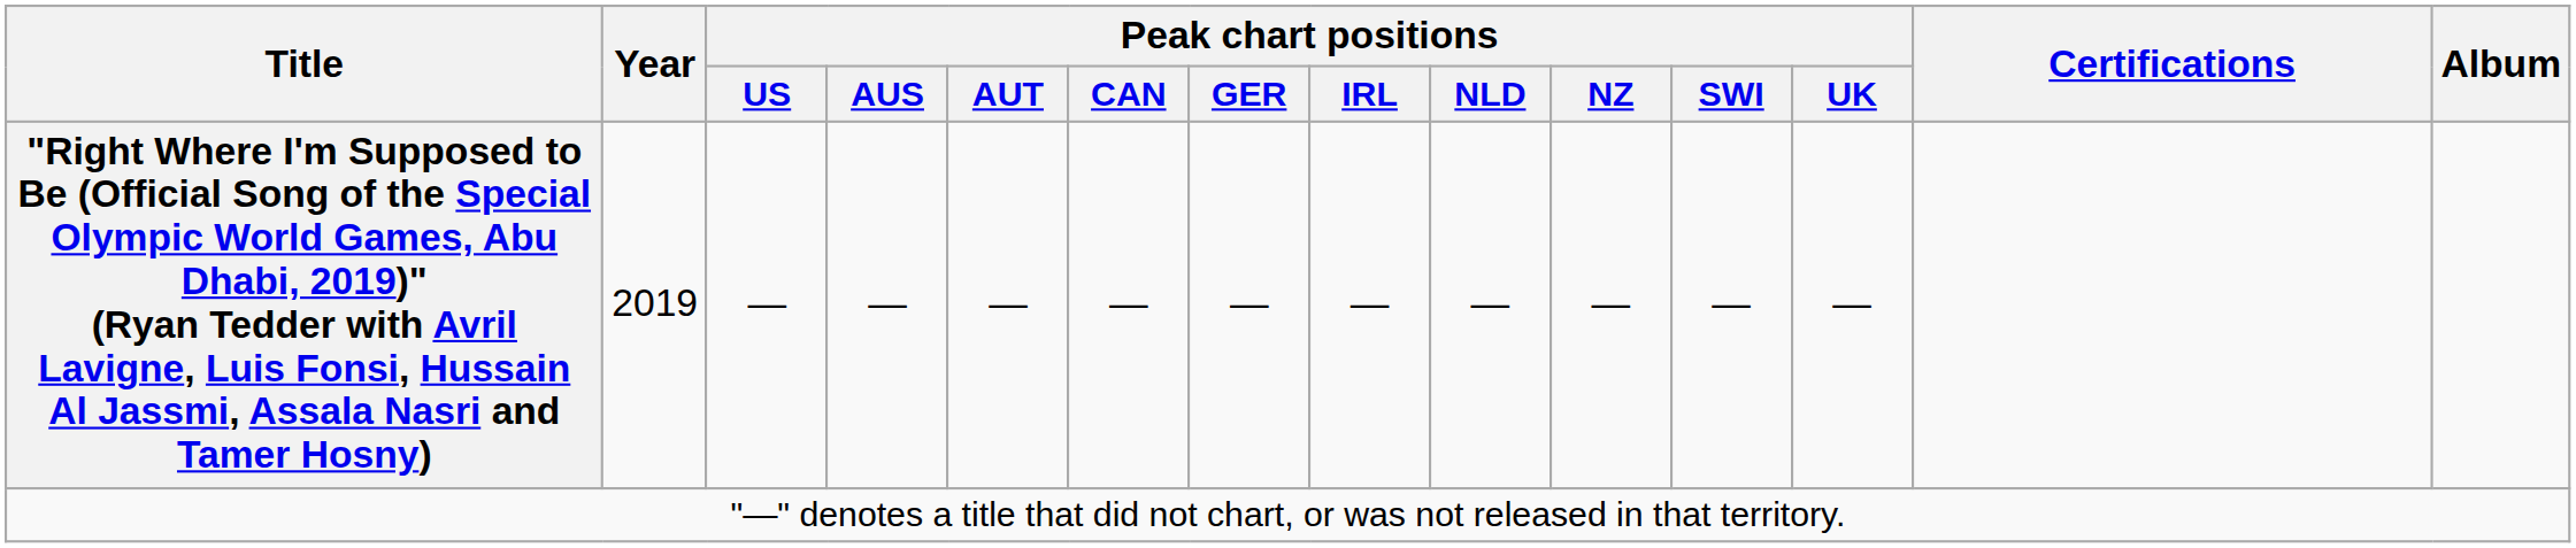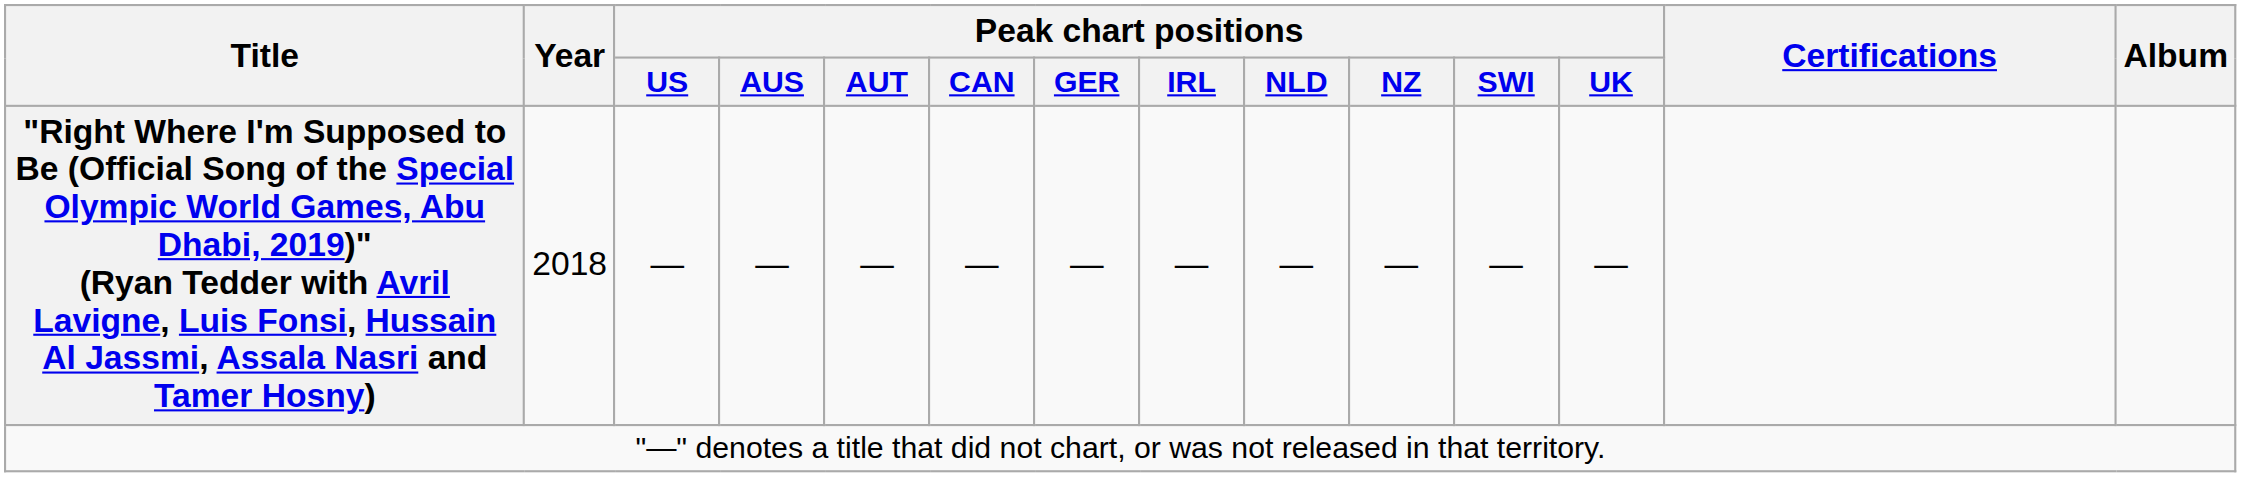row 3 | Year: 2019 -> 2018
